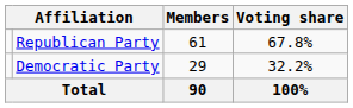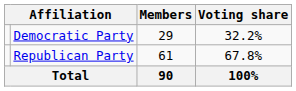rows swapped: Democratic Party <-> Republican Party
